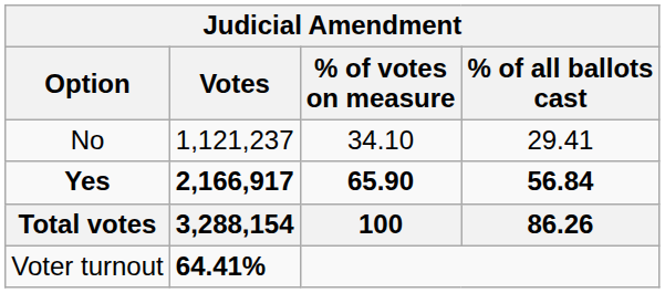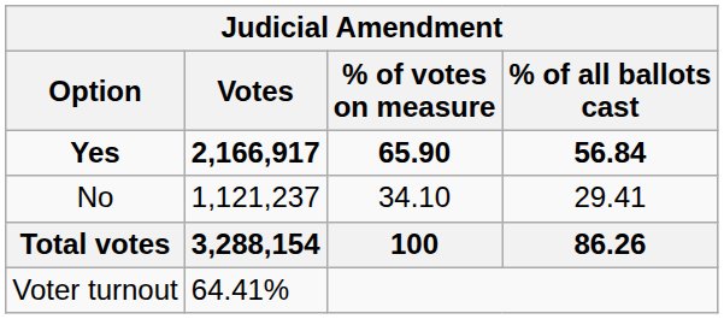rows swapped: Yes <-> No
Voter turnout | Votes: bold -> normal
